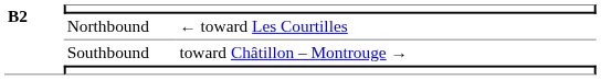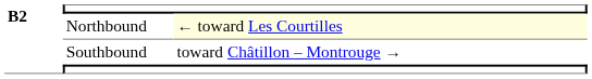Northbound | column 3: no background -> lightyellow background
